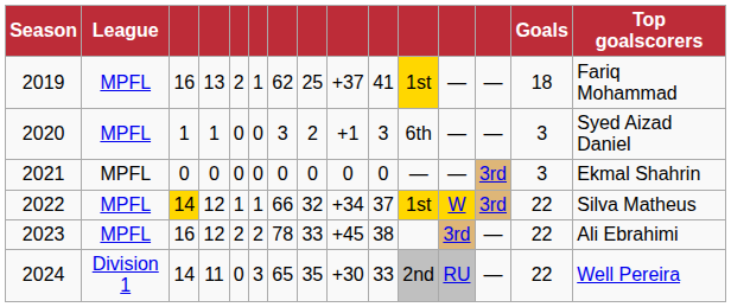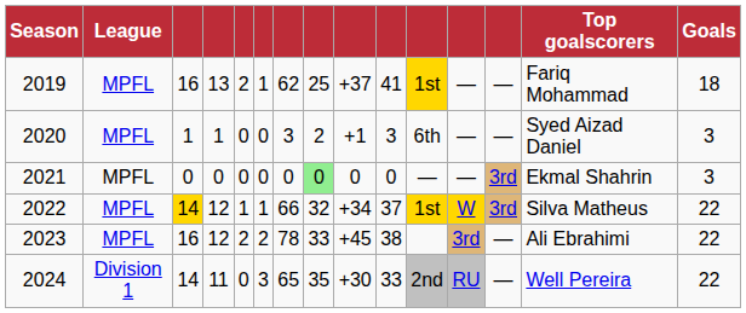columns swapped: Top goalscorers <-> Goals
2021 | column 8: no background -> lightgreen background
